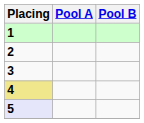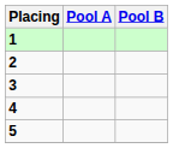4 | Placing: khaki background -> no background
5 | Placing: lavender background -> no background
